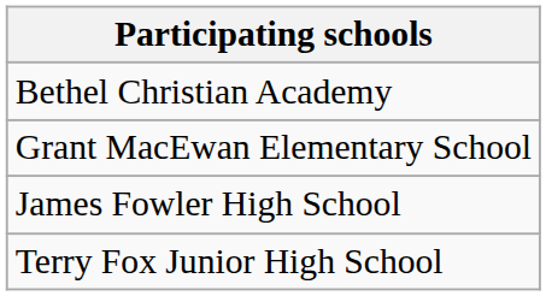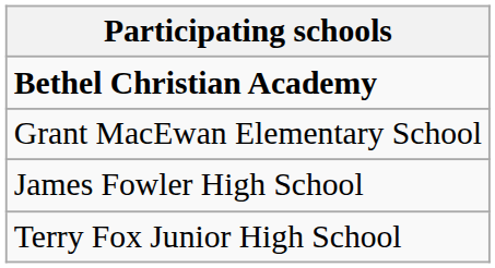row 2 | column 1: normal -> bold
